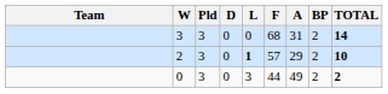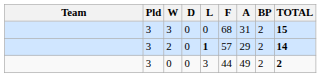columns swapped: Pld <-> W
row 2 | TOTAL: 14 -> 15
row 3 | TOTAL: 10 -> 14
